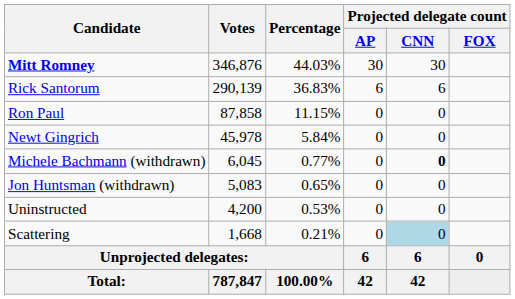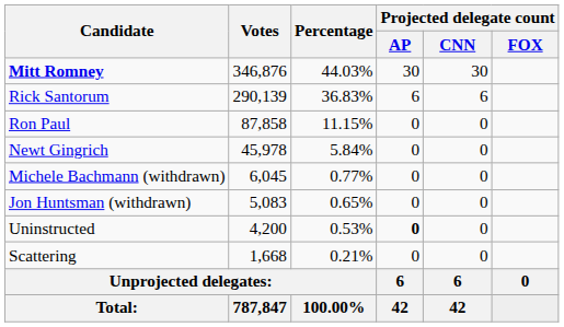Michele Bachmann (withdrawn) | Projected delegate count / CNN: bold -> normal
Uninstructed | Projected delegate count / AP: normal -> bold
Scattering | Projected delegate count / CNN: lightblue background -> no background
